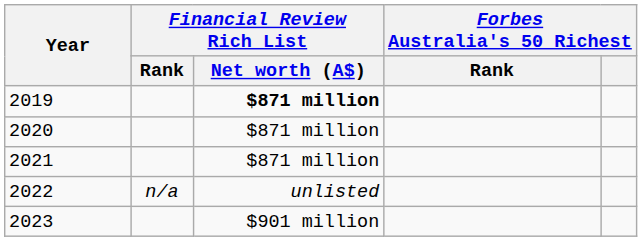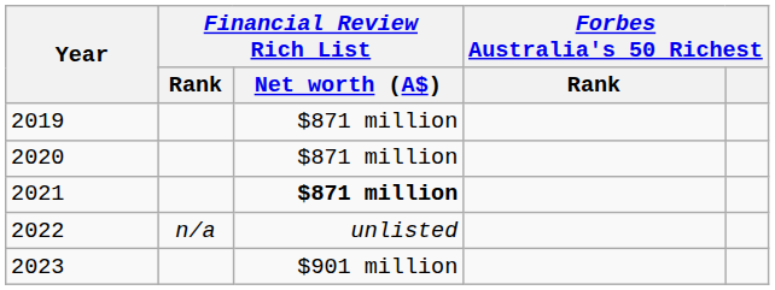2019 | Financial Review Rich List / Net worth (A$): bold -> normal
2021 | Financial Review Rich List / Net worth (A$): normal -> bold
